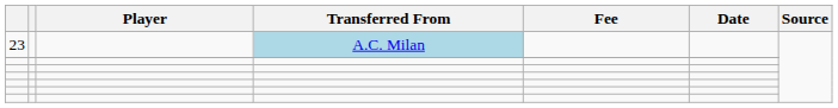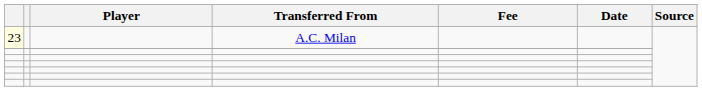23 | column 1: no background -> lightyellow background
23 | Transferred From: lightblue background -> no background
